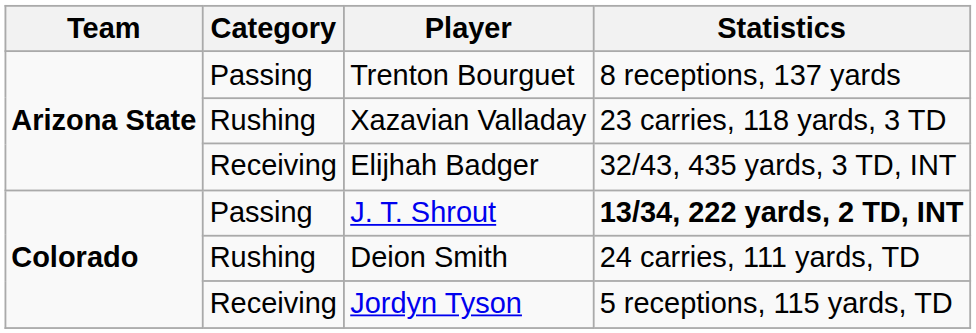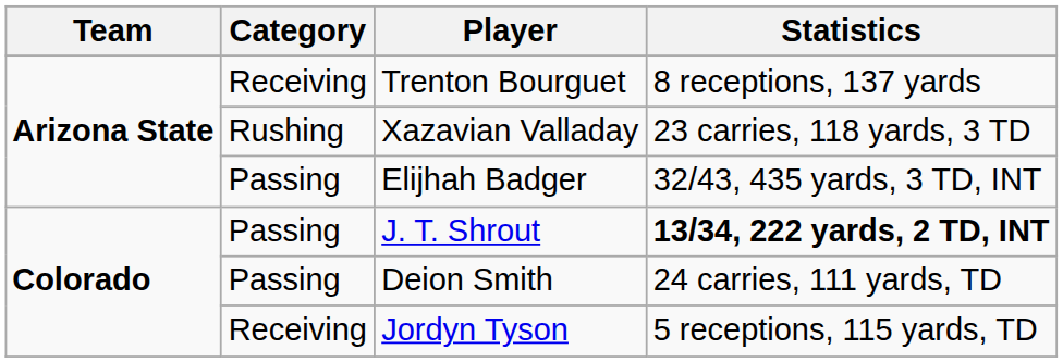Trenton Bourguet | Category: Passing -> Receiving
Elijhah Badger | Category: Receiving -> Passing
Deion Smith | Category: Rushing -> Passing
